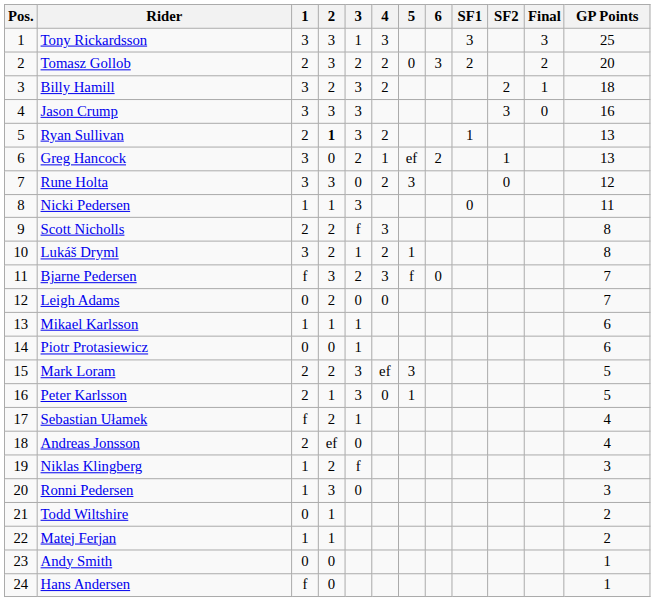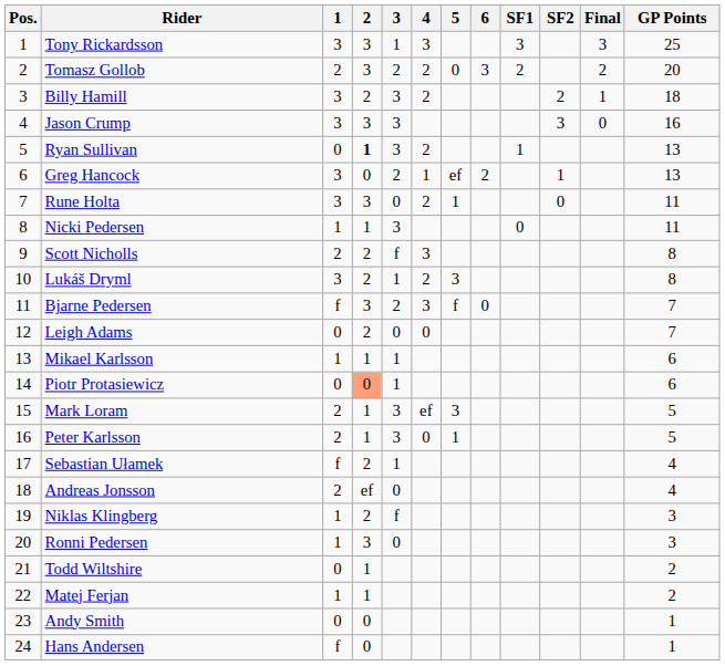Ryan Sullivan | 1: 2 -> 0
Rune Holta | 5: 3 -> 1
Rune Holta | GP Points: 12 -> 11
Lukáš Dryml | 5: 1 -> 3
Piotr Protasiewicz | 2: no background -> lightsalmon background
Mark Loram | 2: 2 -> 1
